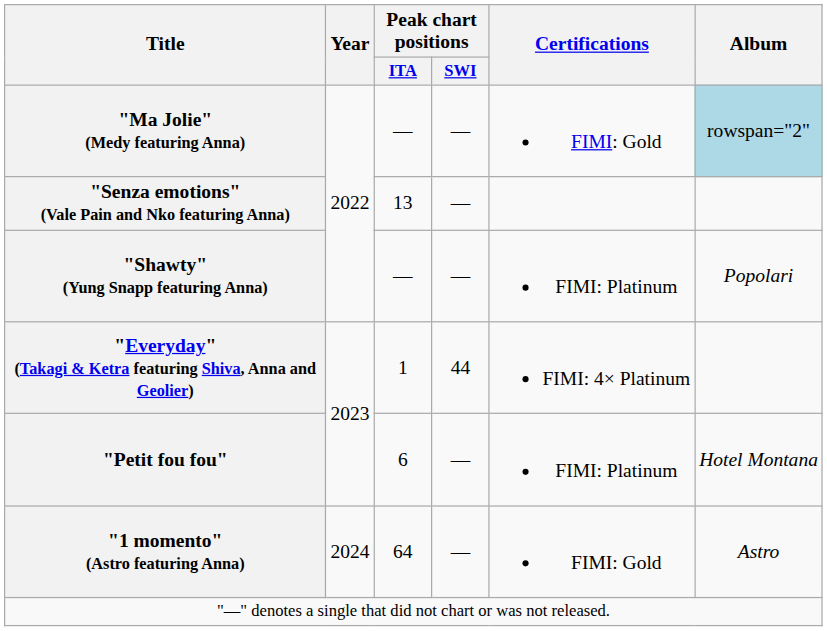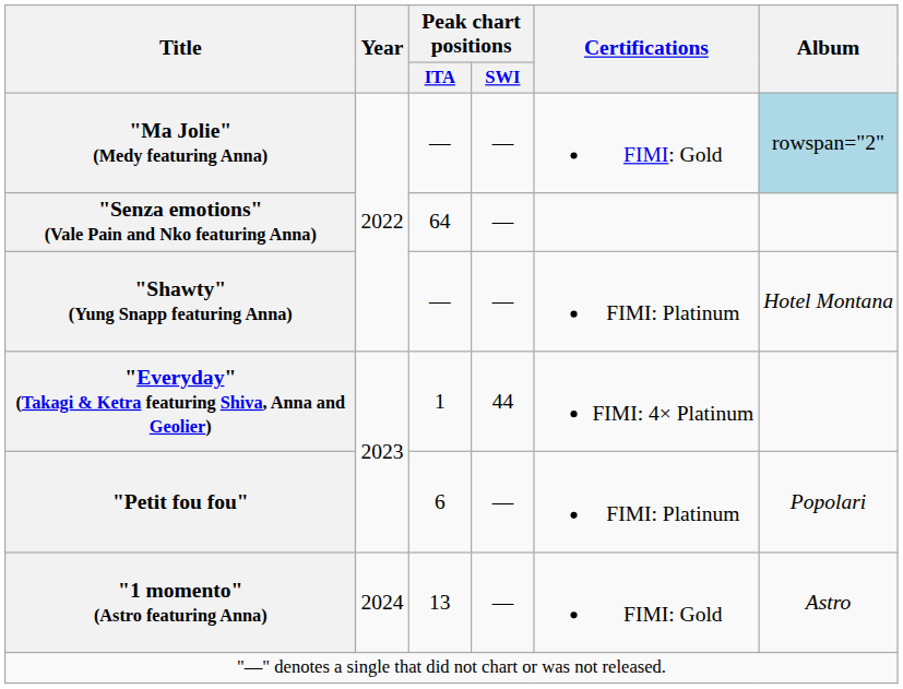"Senza emotions" (Vale Pain and Nko featuring Anna) | Peak chart positions / ITA: 13 -> 64
"Shawty" (Yung Snapp featuring Anna) | Album: Popolari -> Hotel Montana
"Petit fou fou" | Album: Hotel Montana -> Popolari
"1 momento" (Astro featuring Anna) | Peak chart positions / ITA: 64 -> 13
